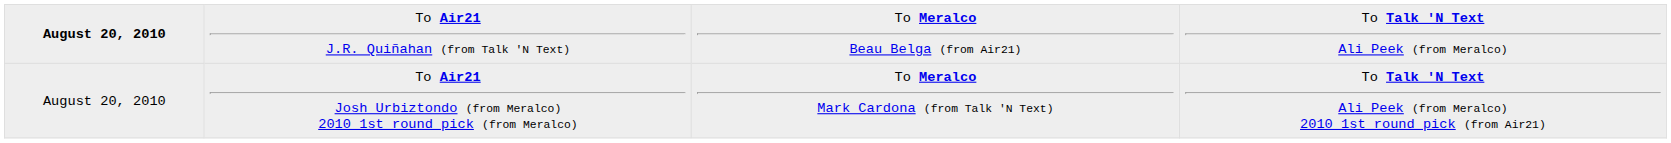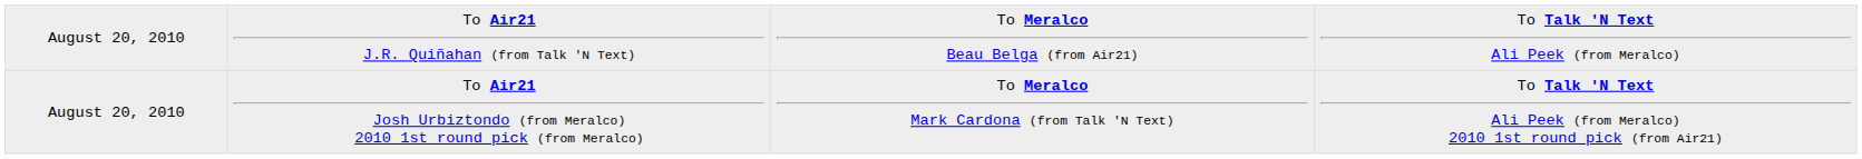To Air21 J.R. Quiñahan (from Talk 'N Text) | column 1: bold -> normal
